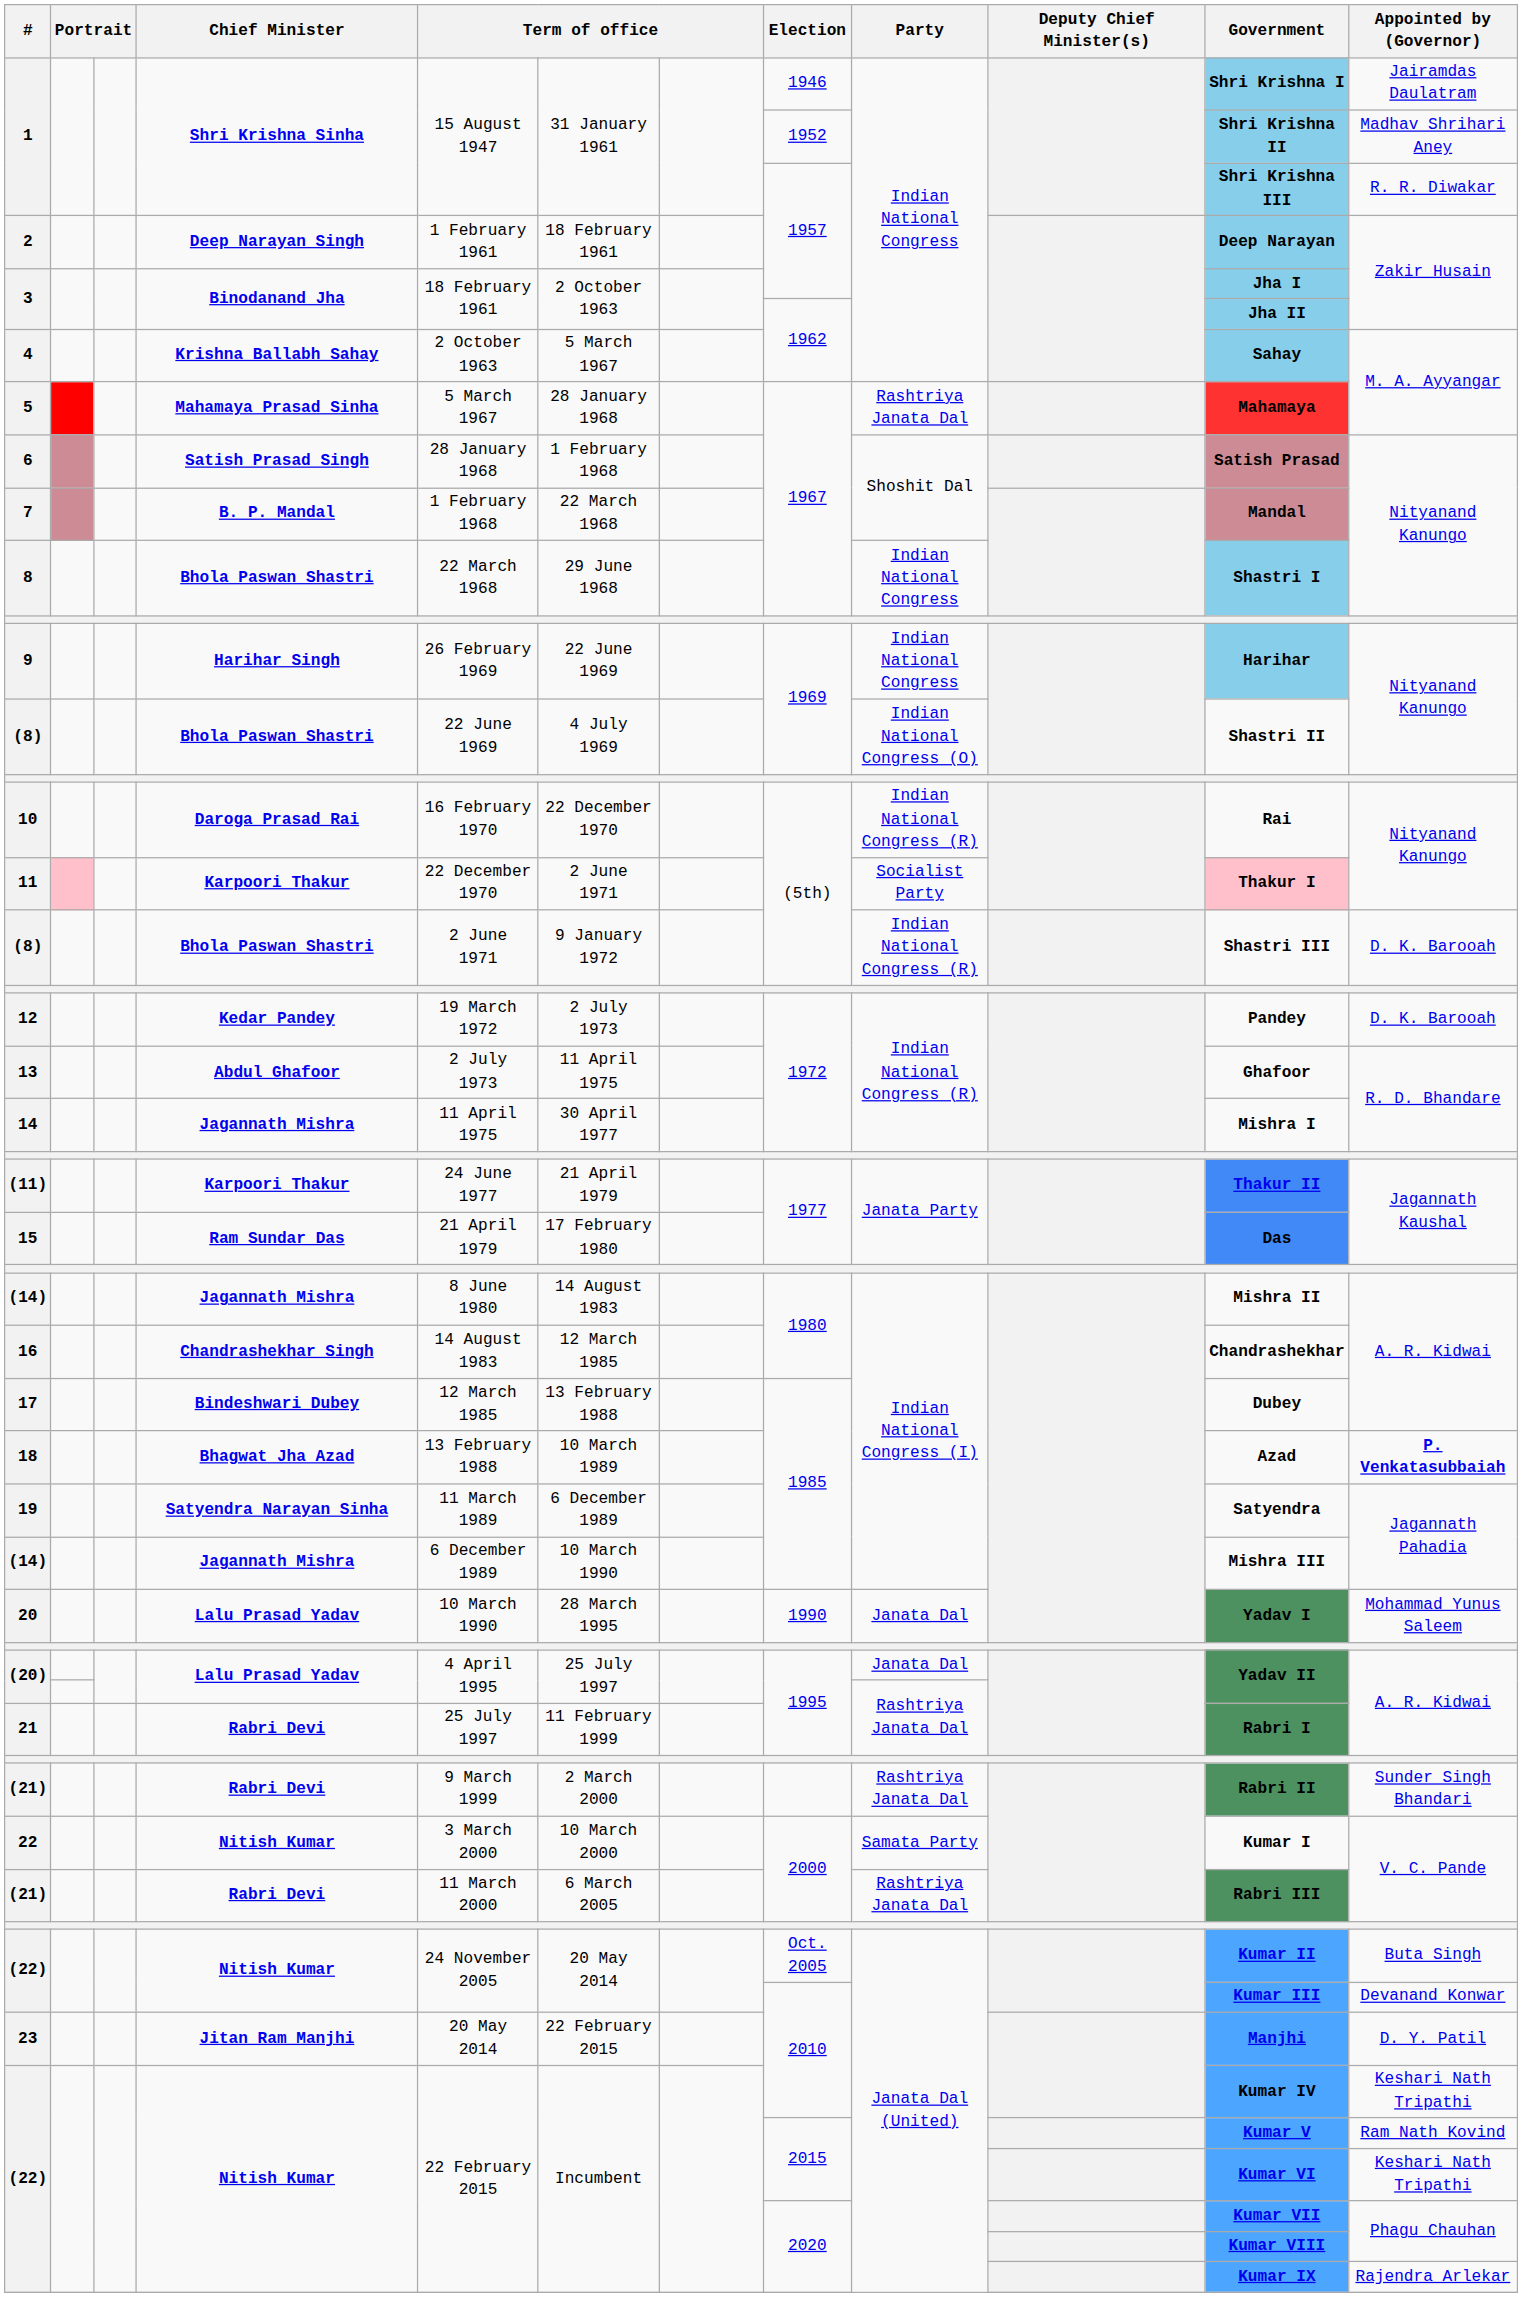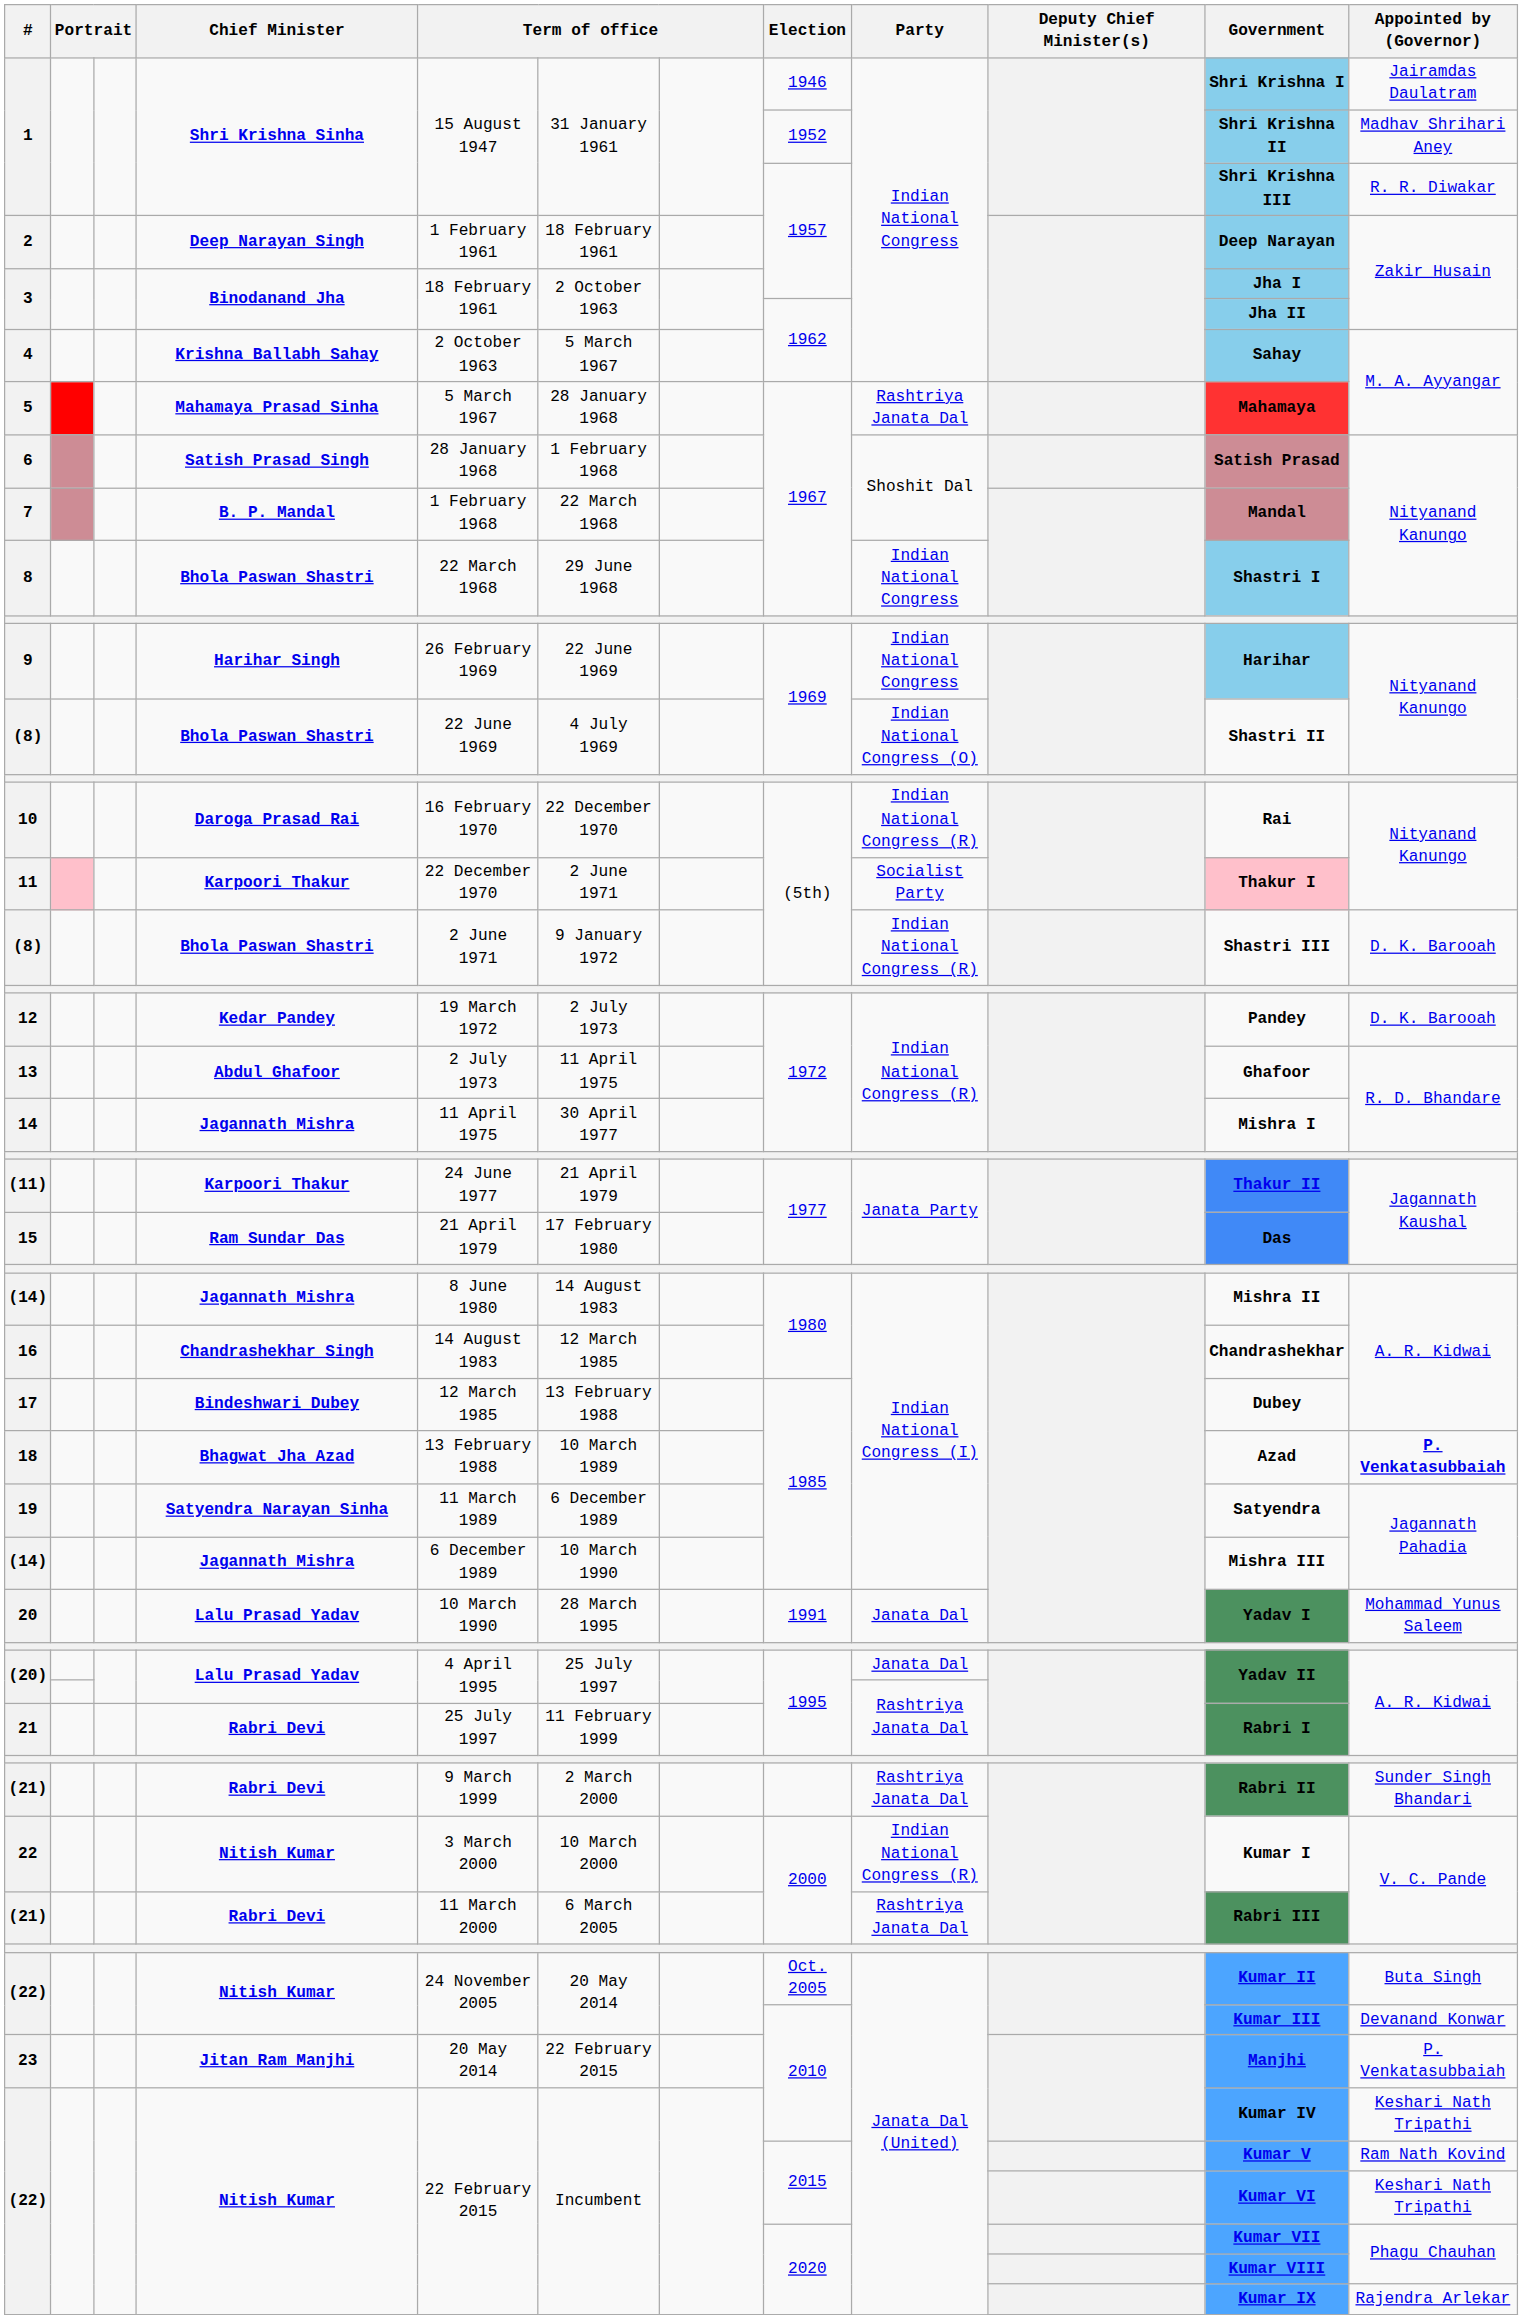20 | Election: 1990 -> 1991
22 | Party: Samata Party -> Indian National Congress (R)
23 | Appointed by (Governor): D. Y. Patil -> P. Venkatasubbaiah
